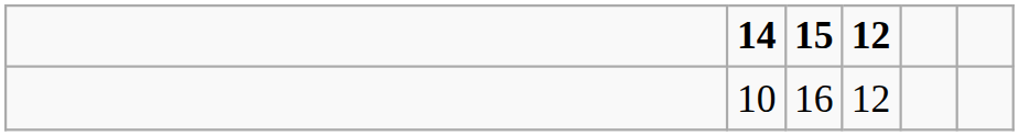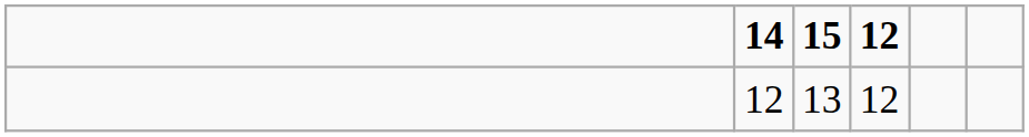row 2 | 14: 10 -> 12
row 2 | 15: 16 -> 13
